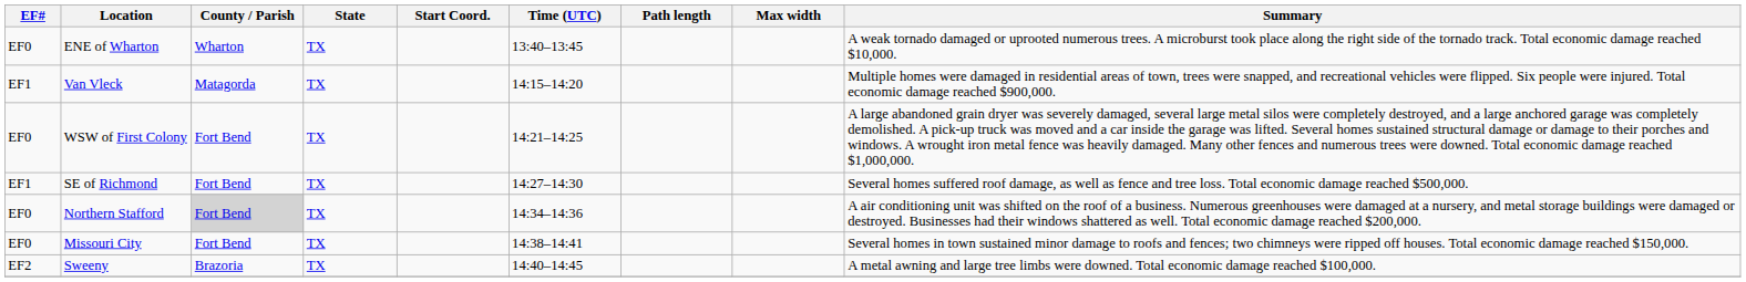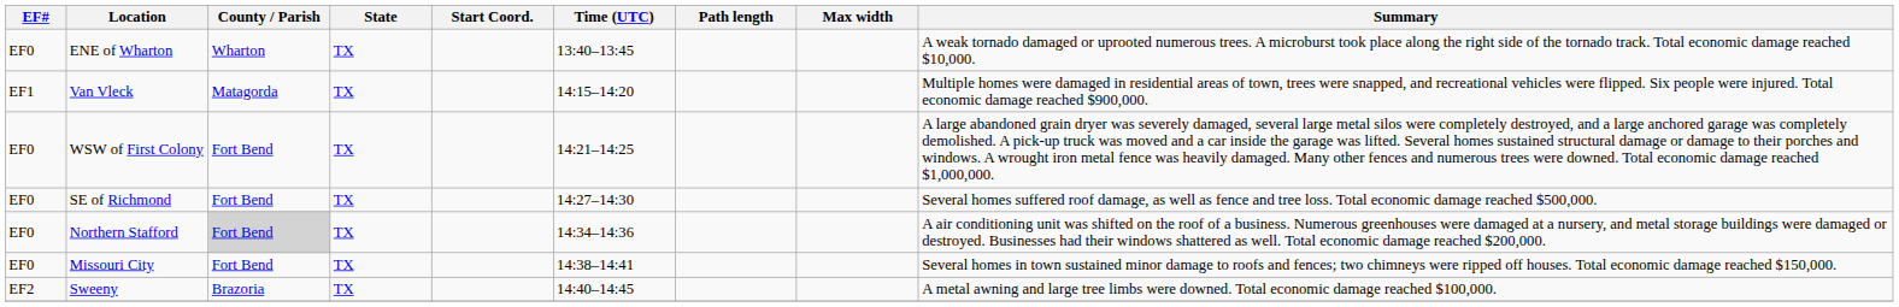SE of Richmond | EF#: EF1 -> EF0
